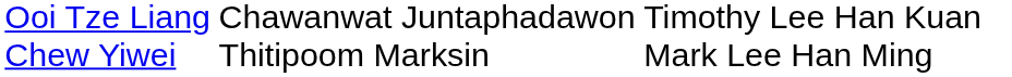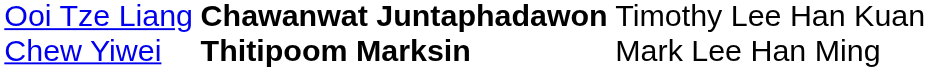Ooi Tze Liang Chew Yiwei | column 2: normal -> bold
